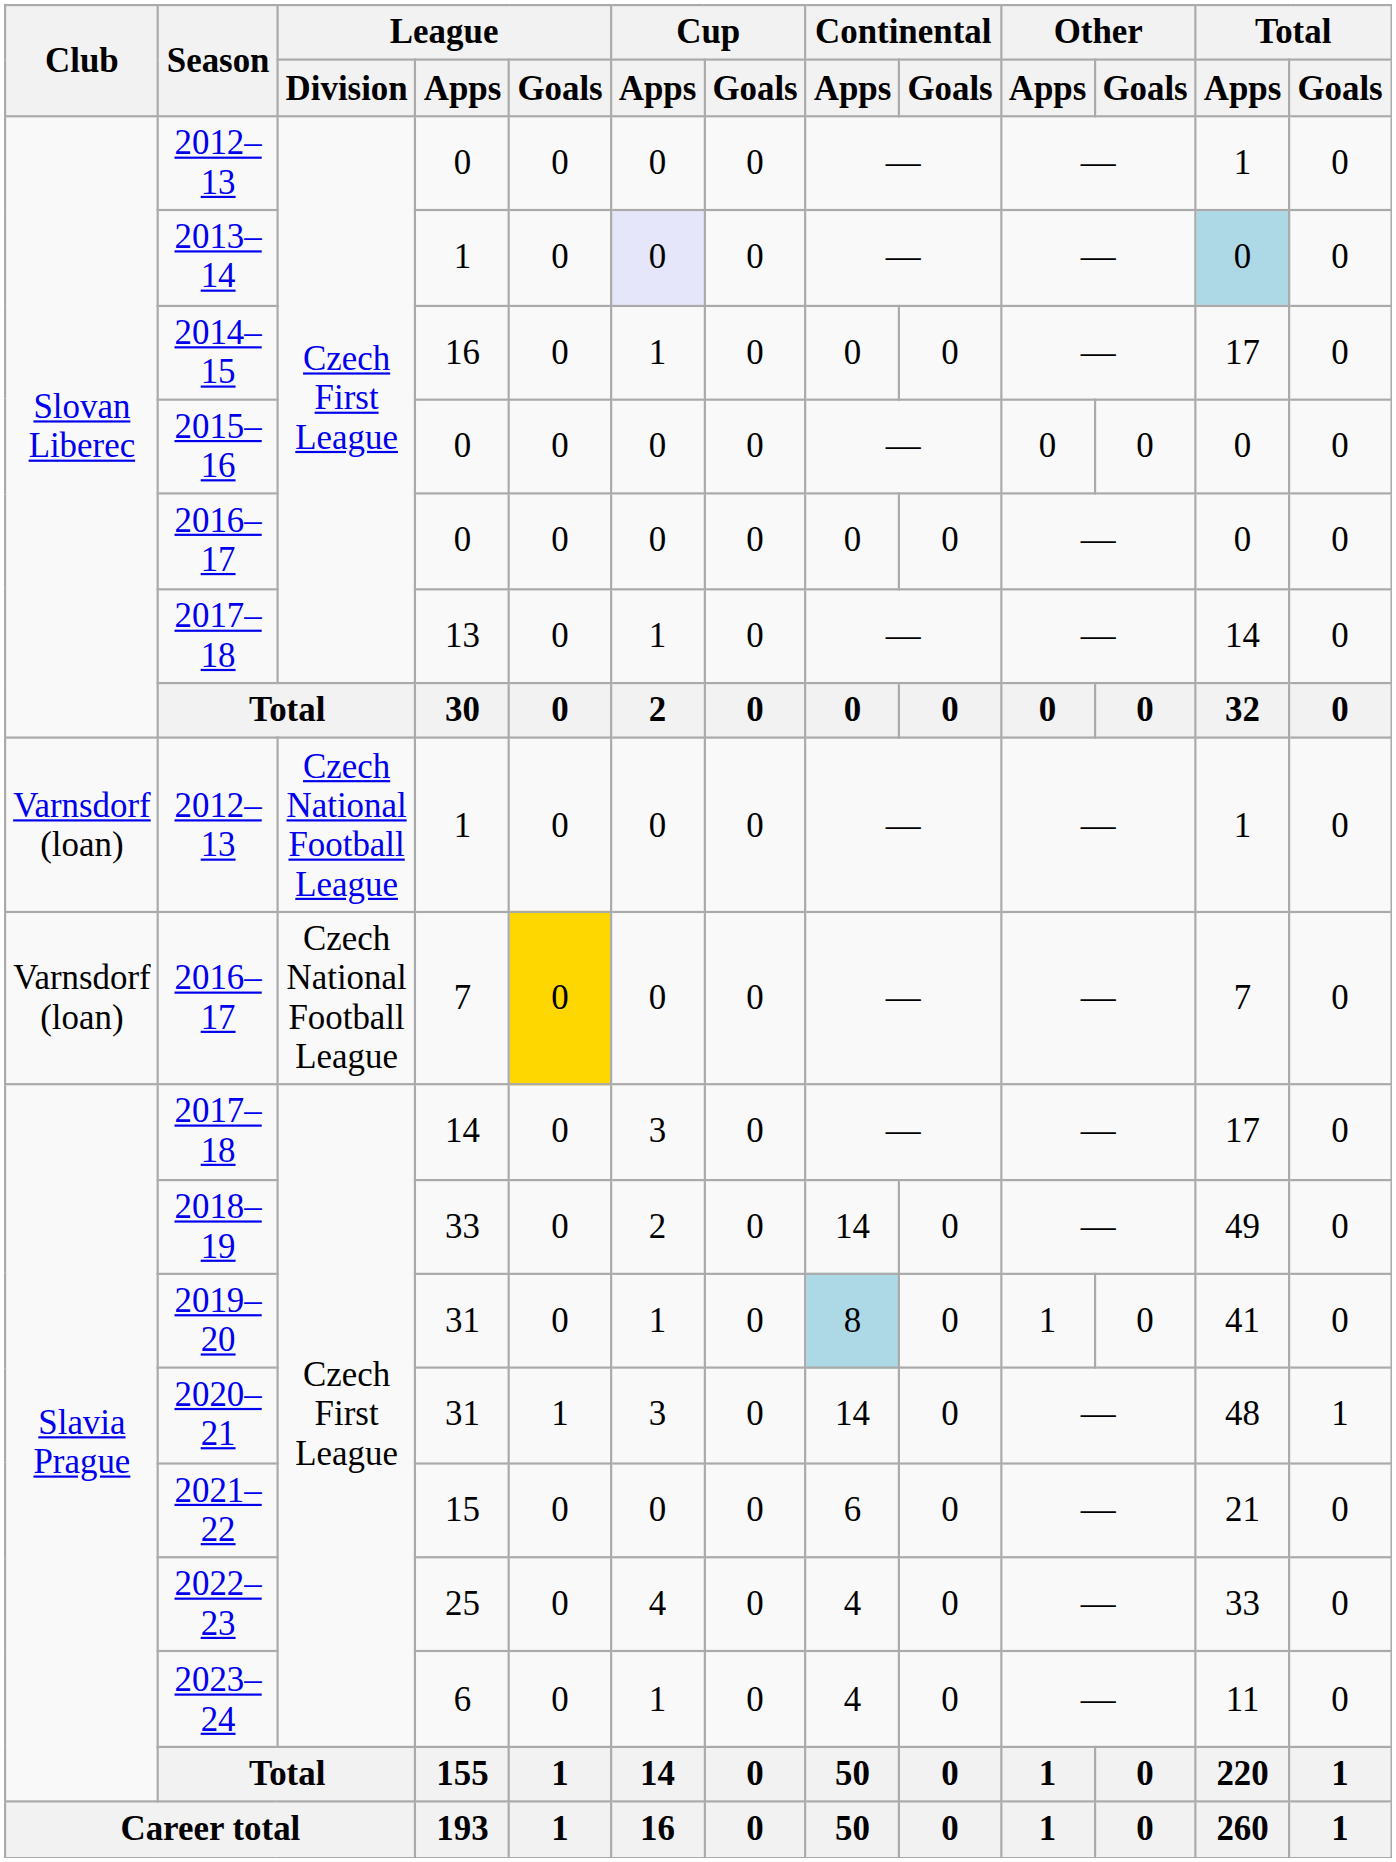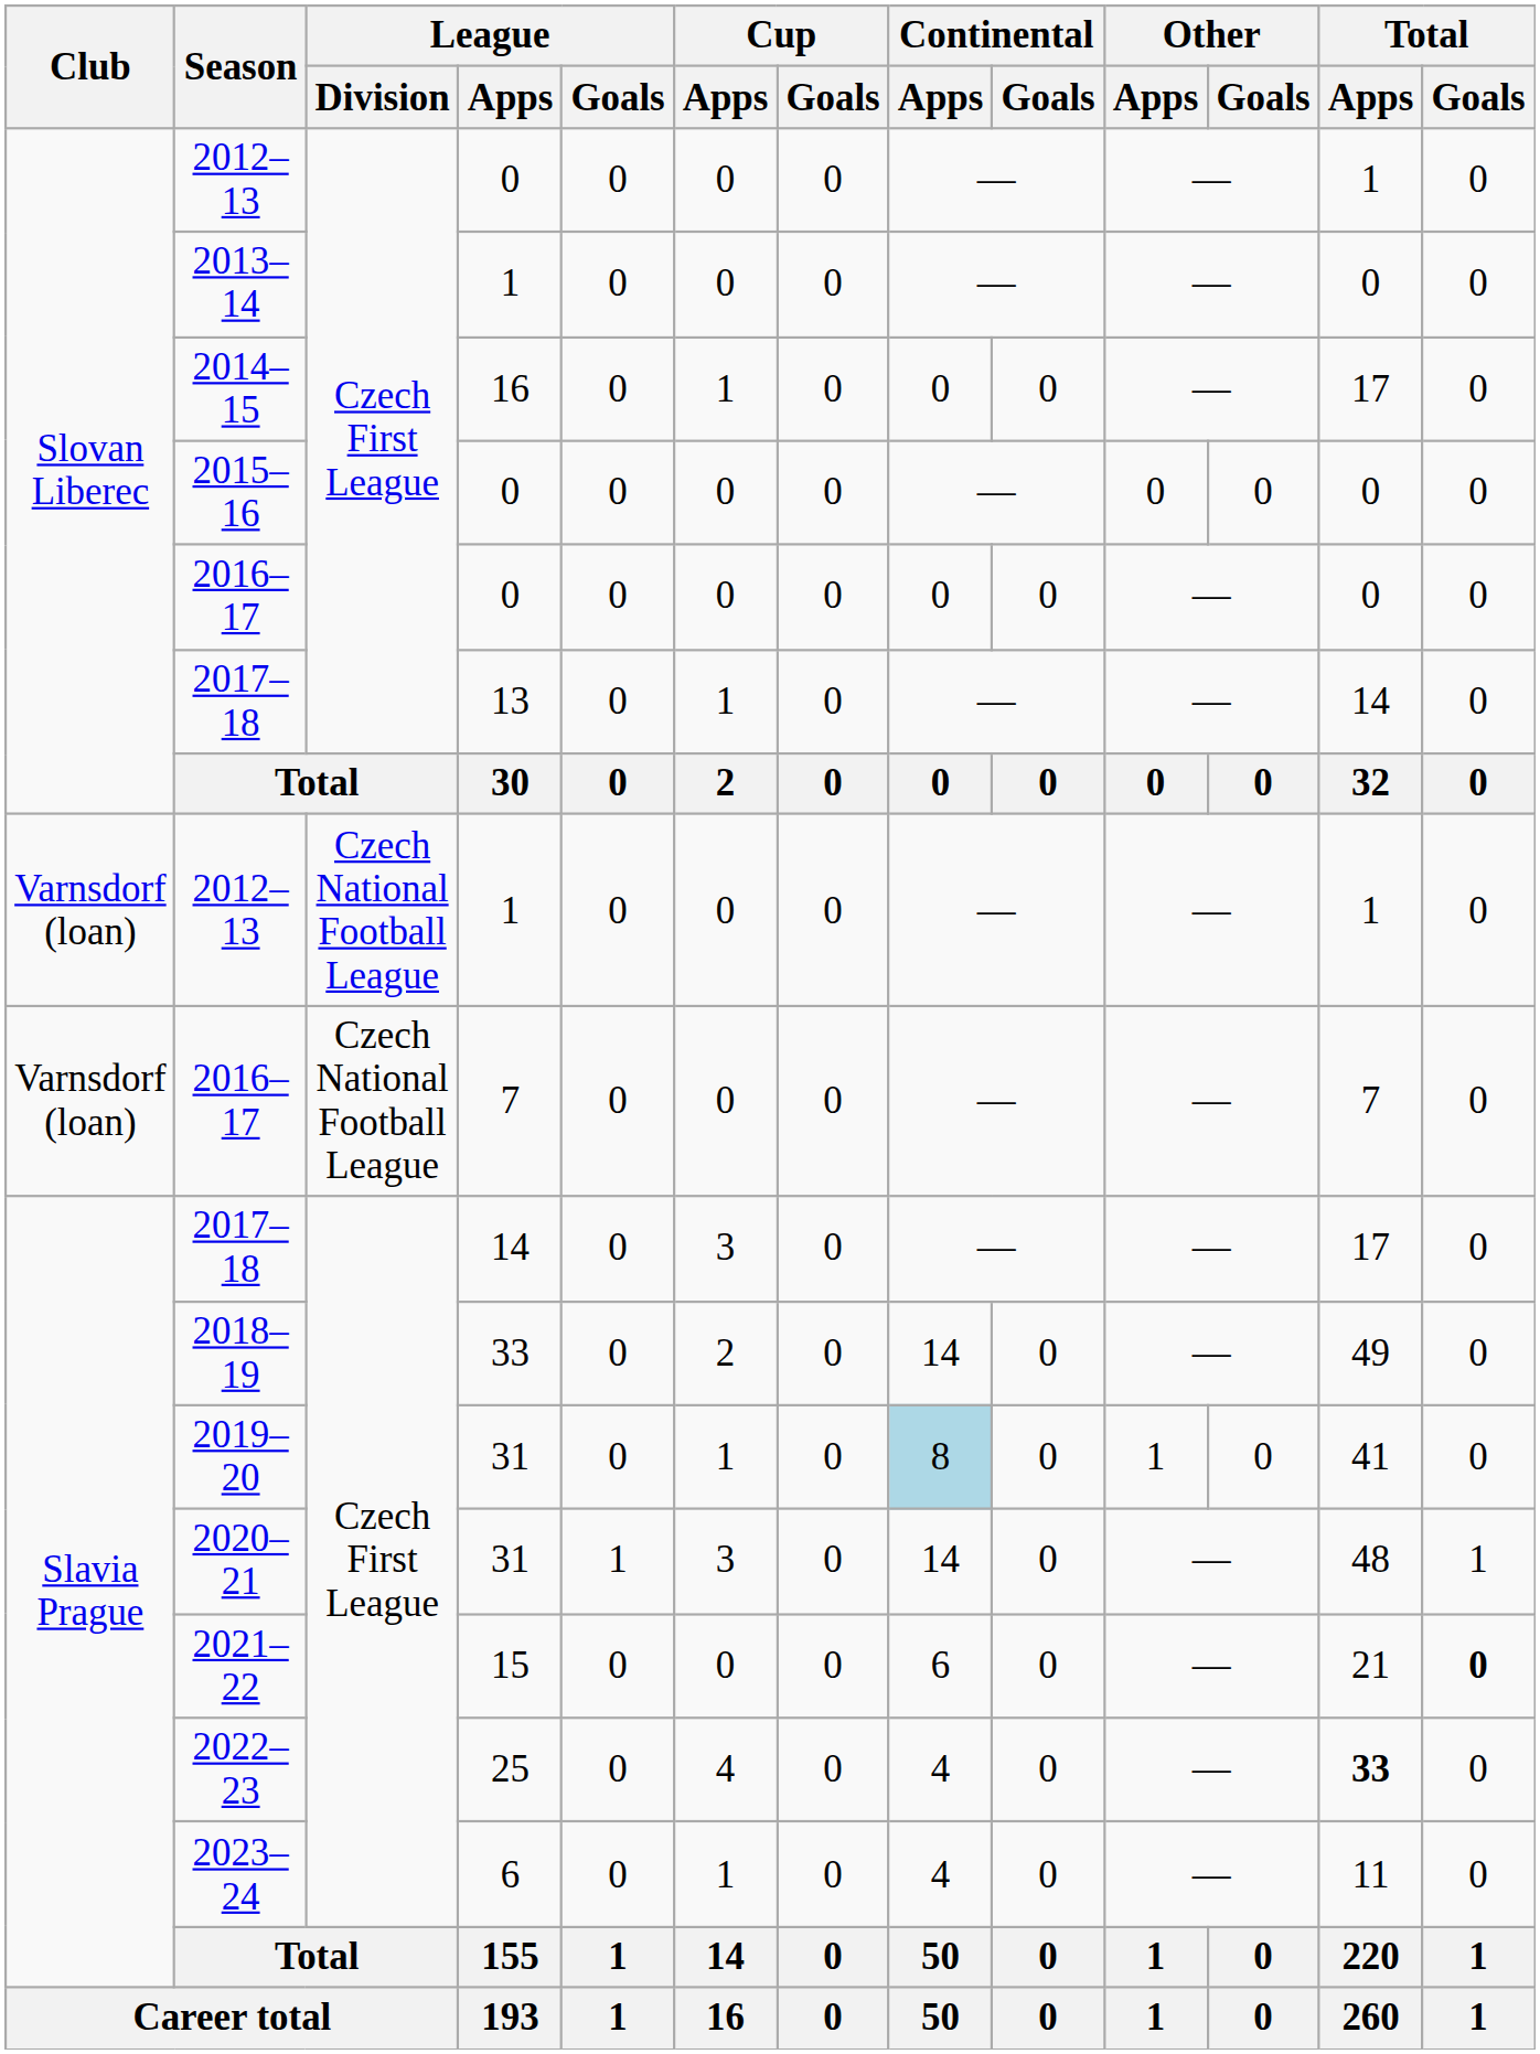2013–14 | Cup / Apps: lavender background -> no background
2013–14 | Total / Apps: lightblue background -> no background
2016–17 / 7 | League / Goals: gold background -> no background
2021–22 | Total / Goals: normal -> bold
2022–23 | Total / Apps: normal -> bold
